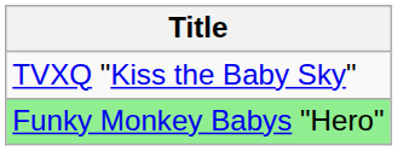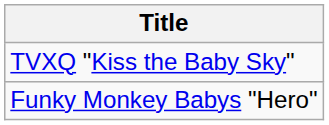row 3 | column 1: lightgreen background -> no background
